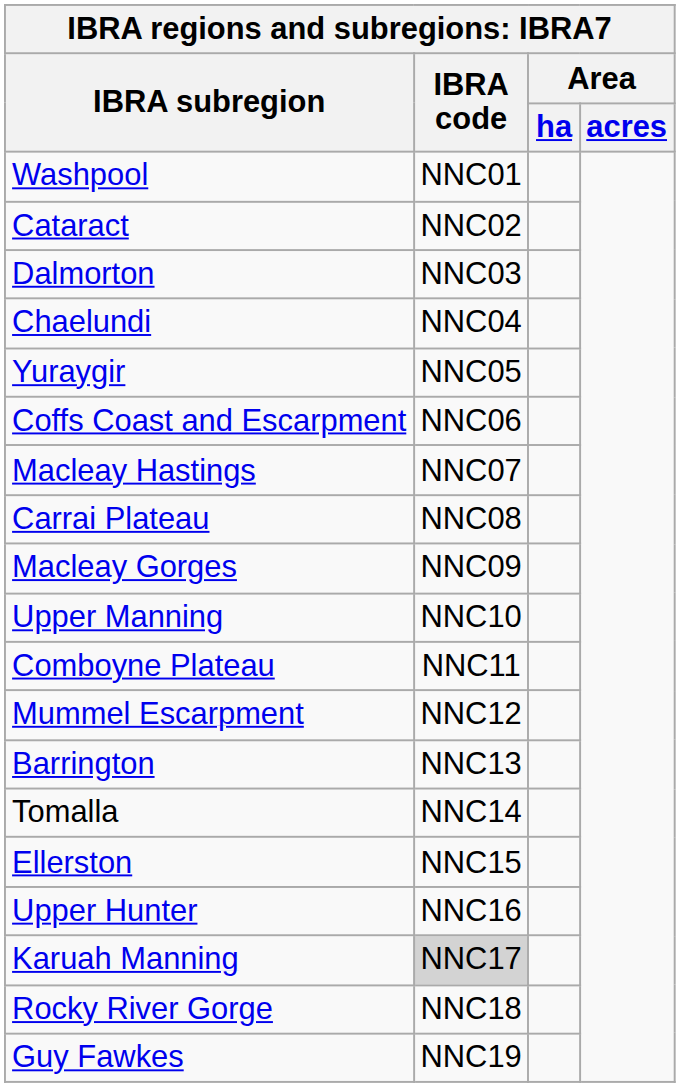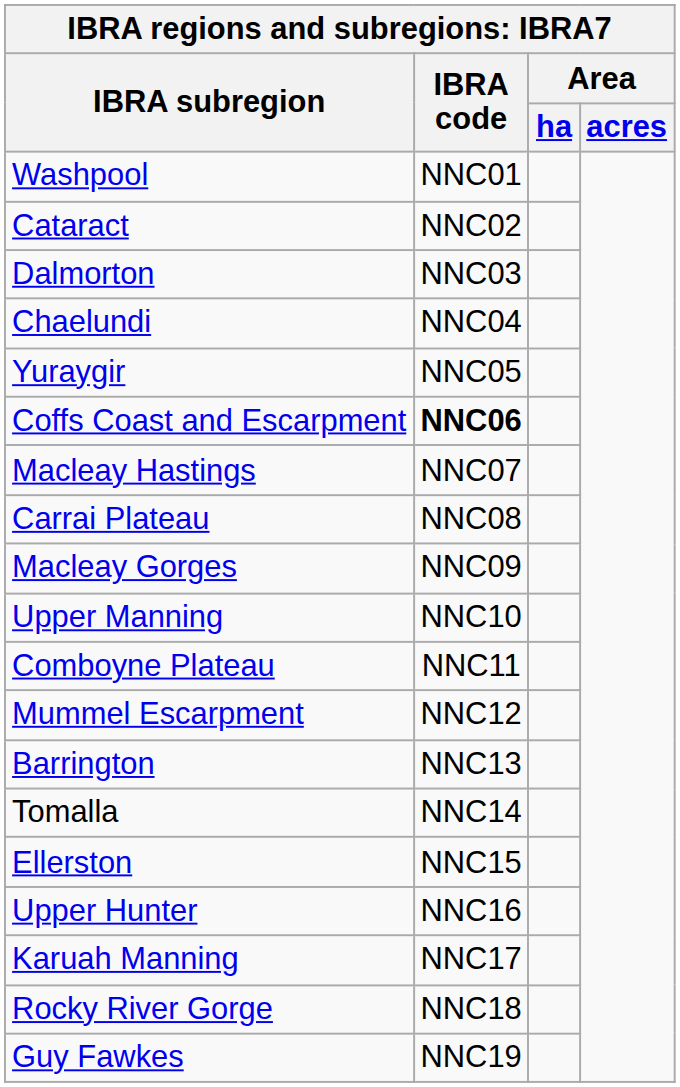Coffs Coast and Escarpment | IBRA code: normal -> bold
Karuah Manning | IBRA code: lightgrey background -> no background
